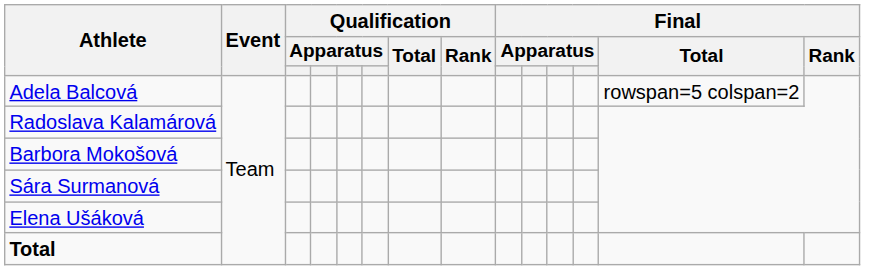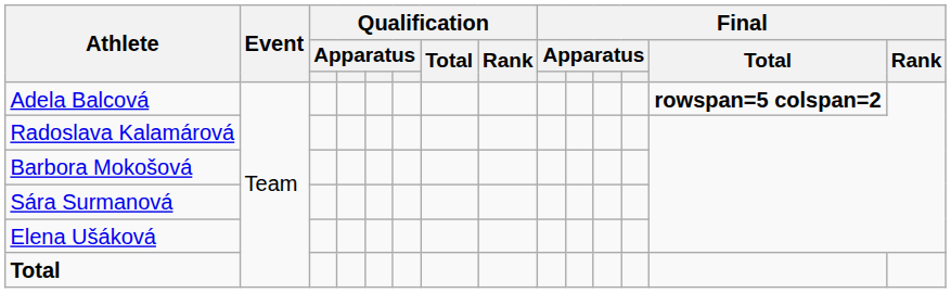Adela Balcová | Final / Total: normal -> bold
